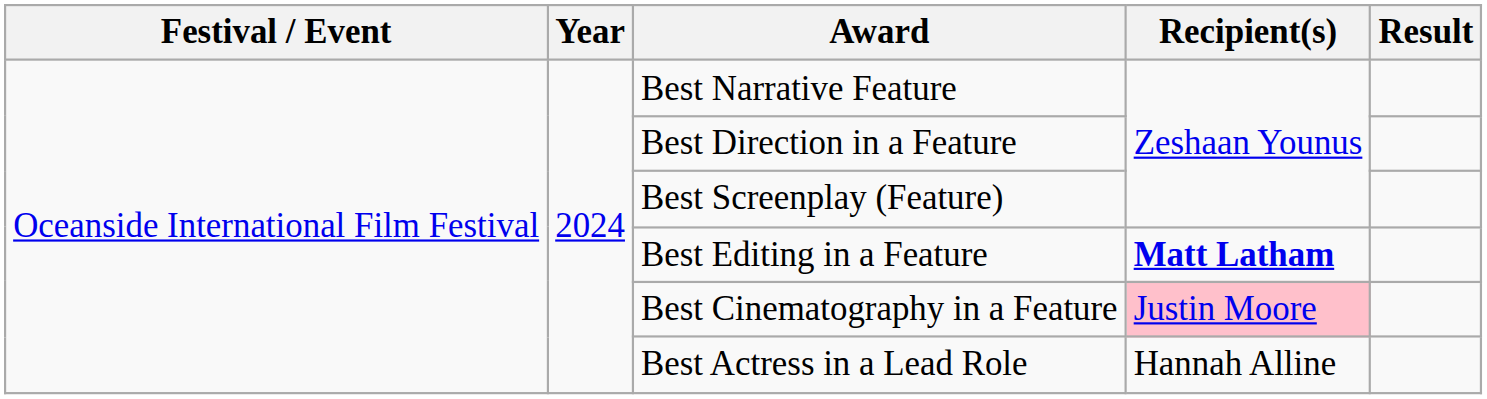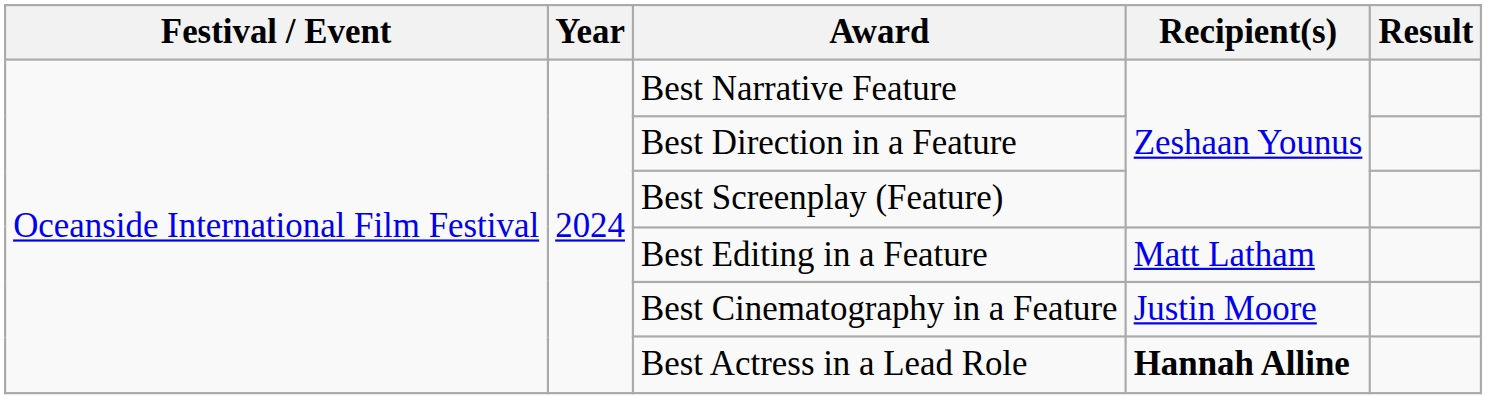Best Editing in a Feature | Recipient(s): bold -> normal
Best Cinematography in a Feature | Recipient(s): pink background -> no background
Best Actress in a Lead Role | Recipient(s): normal -> bold
